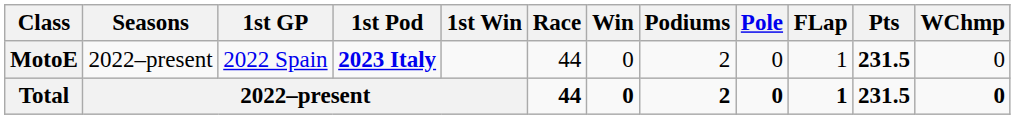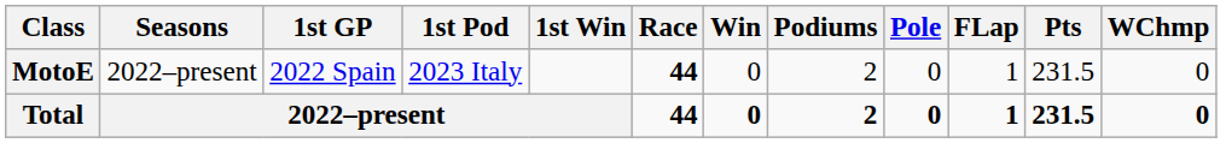MotoE | 1st Pod: bold -> normal
MotoE | Race: normal -> bold
MotoE | Pts: bold -> normal
